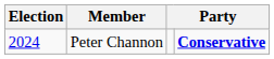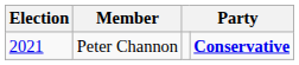Peter Channon | Election: 2024 -> 2021
